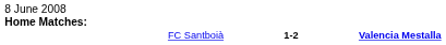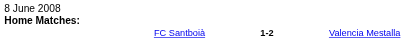FC Santboià | column 3: bold -> normal
